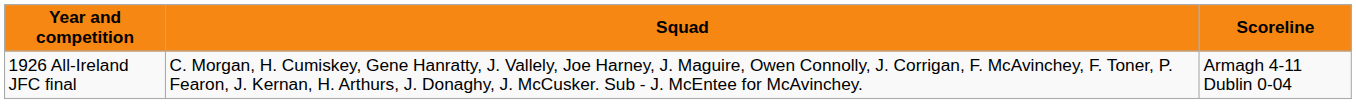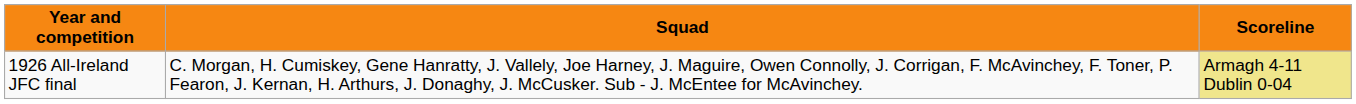row 2 | Scoreline: no background -> khaki background
